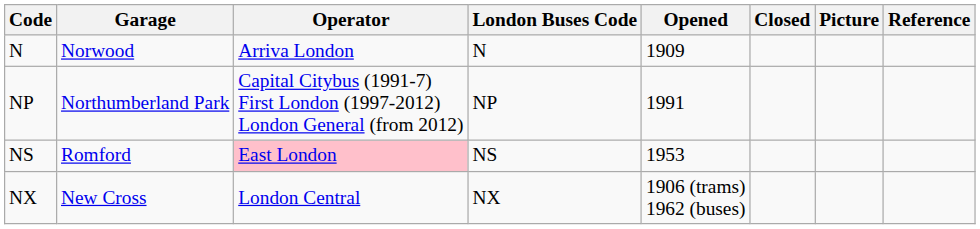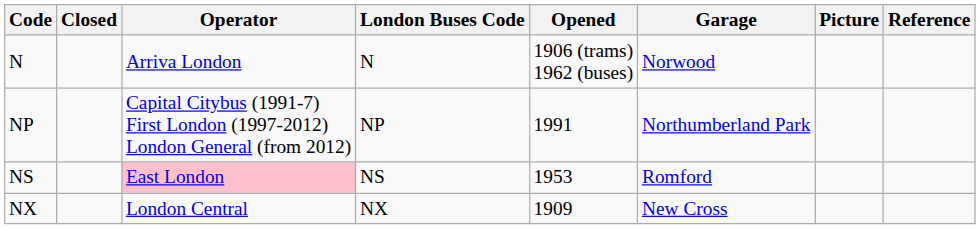columns swapped: Garage <-> Closed
row 2 | Opened: 1909 -> 1906 (trams) 1962 (buses)
row 5 | Opened: 1906 (trams) 1962 (buses) -> 1909
